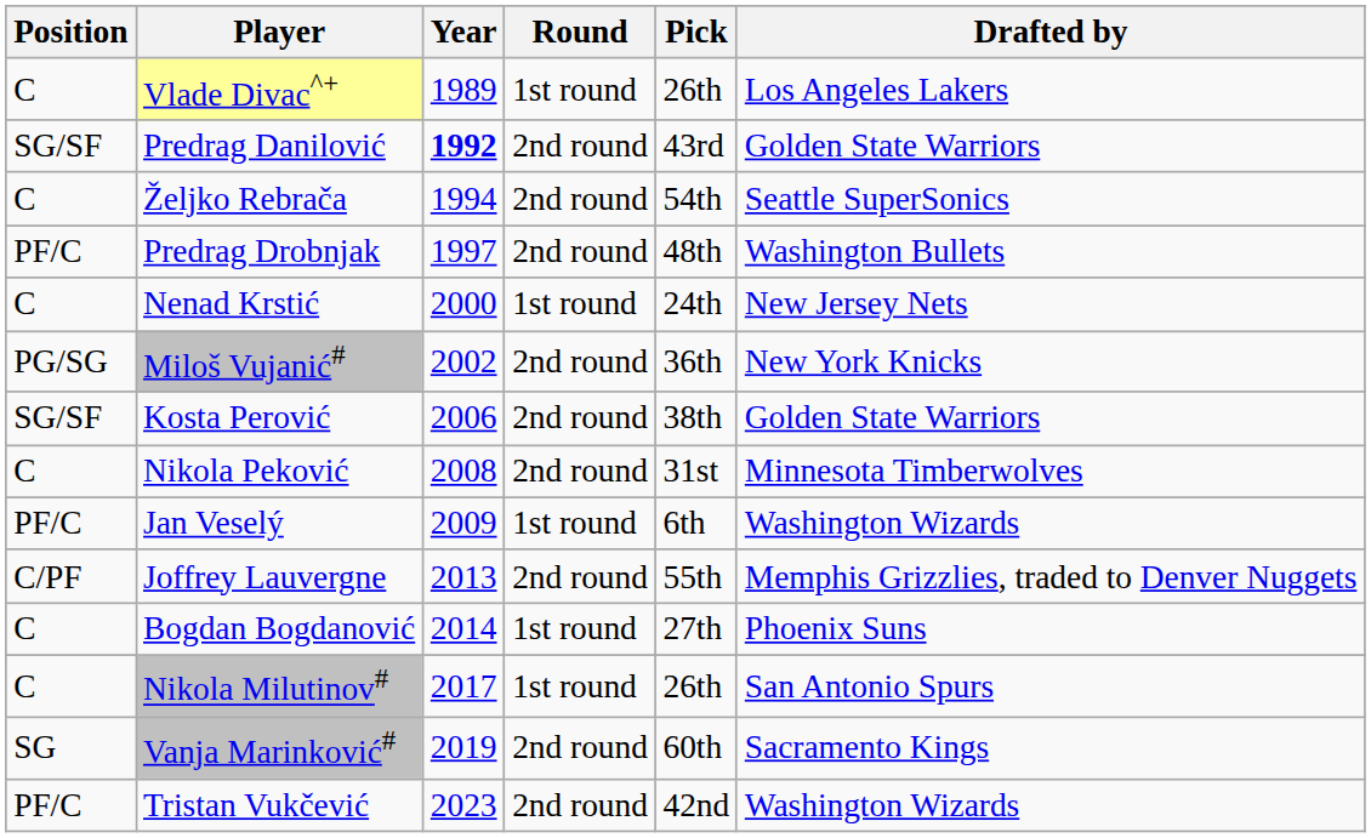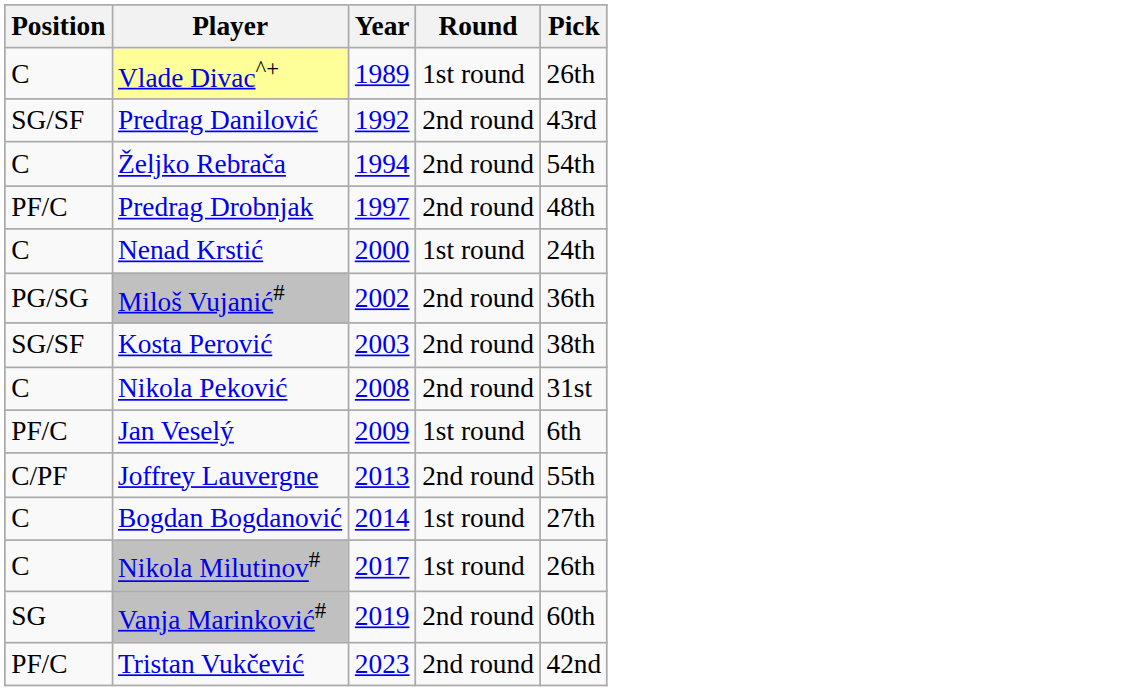- column: Drafted by | Los Angeles Lakers | Golden State Warriors | Seattle SuperSonics | Washington Bullets | New Jersey Nets | New York Knicks | Golden State Warriors | Minnesota Timberwolves | Washington Wizards | Memphis Grizzlies, traded to Denver Nuggets | Phoenix Suns | San Antonio Spurs | Sacramento Kings | Washington Wizards
Predrag Danilović | Year: bold -> normal
Kosta Perović | Year: 2006 -> 2003
